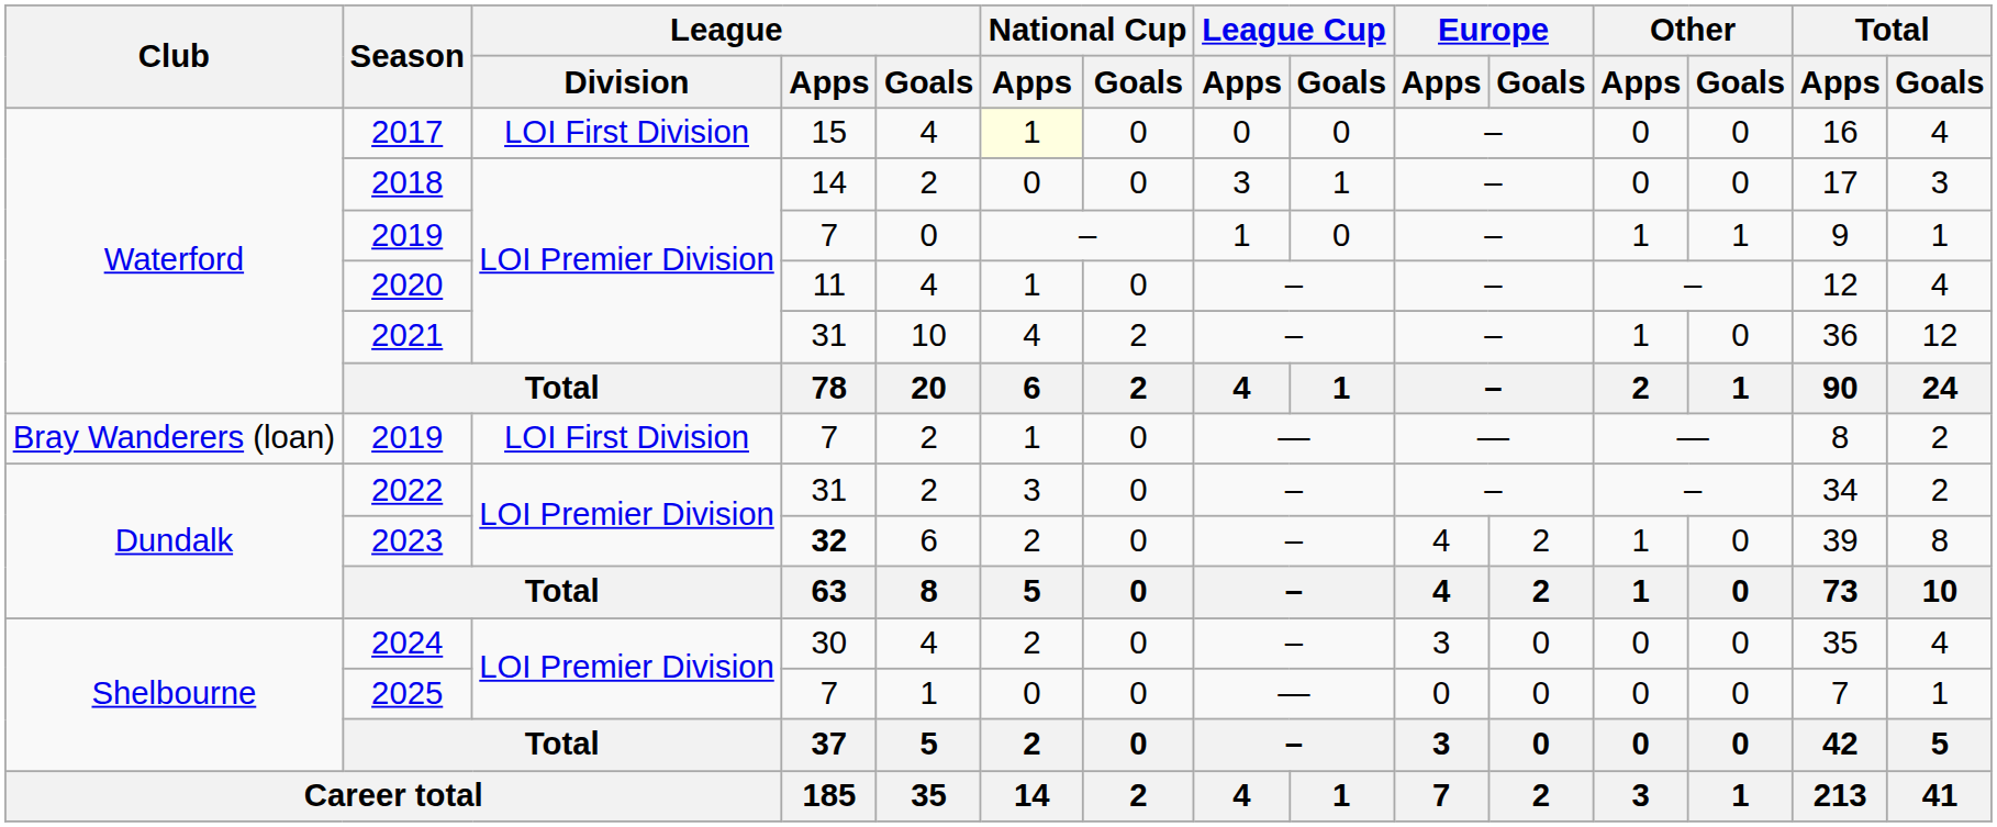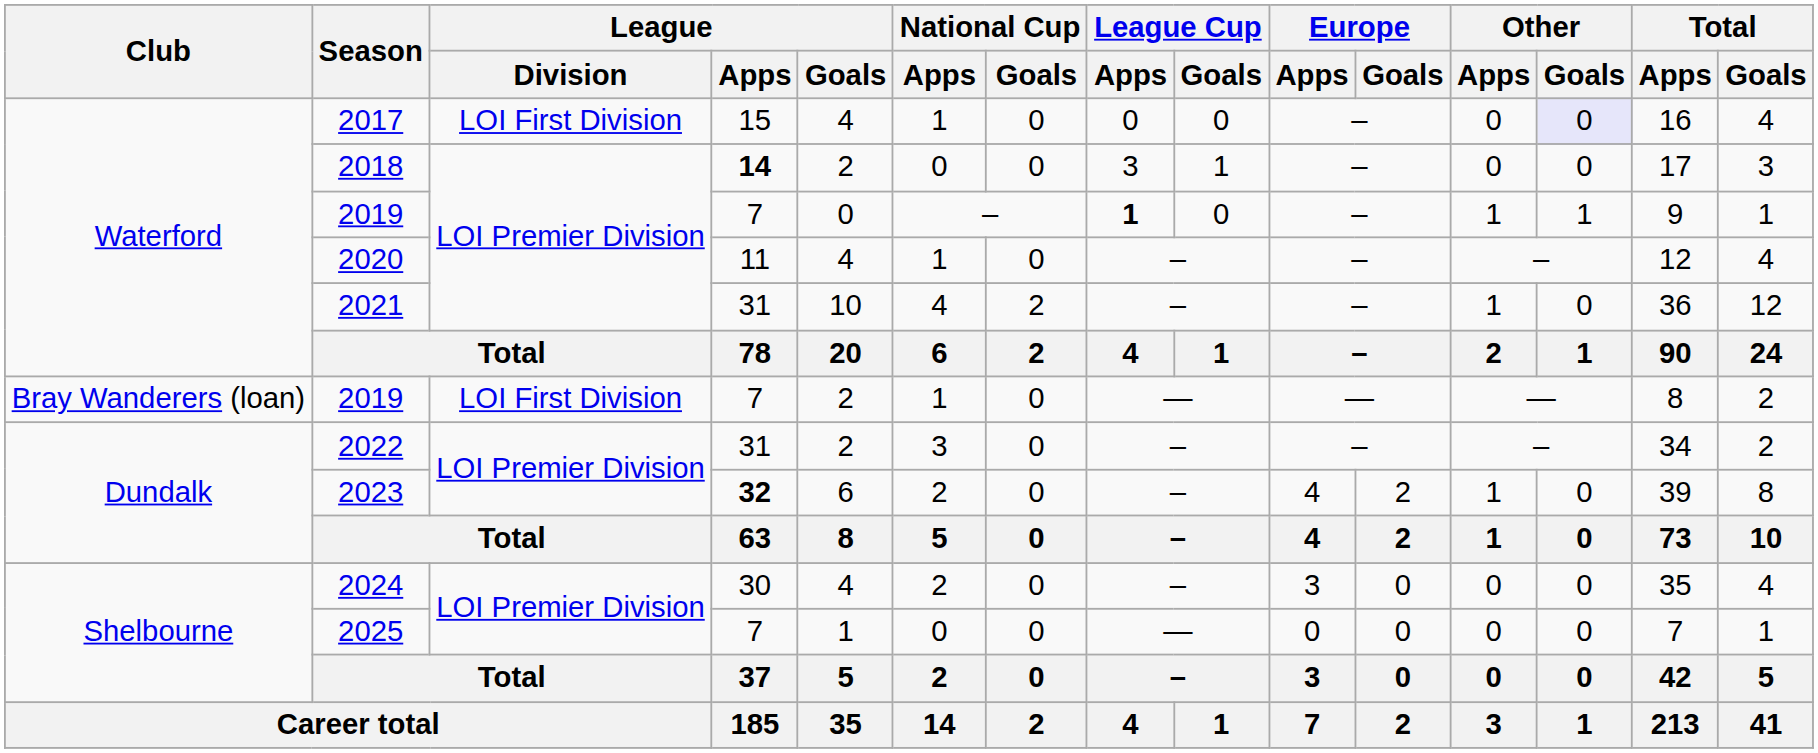2017 | National Cup / Apps: lightyellow background -> no background
2017 | Other / Goals: no background -> lavender background
2018 | League / Apps: normal -> bold
Waterford / 2019 | League Cup / Apps: normal -> bold
